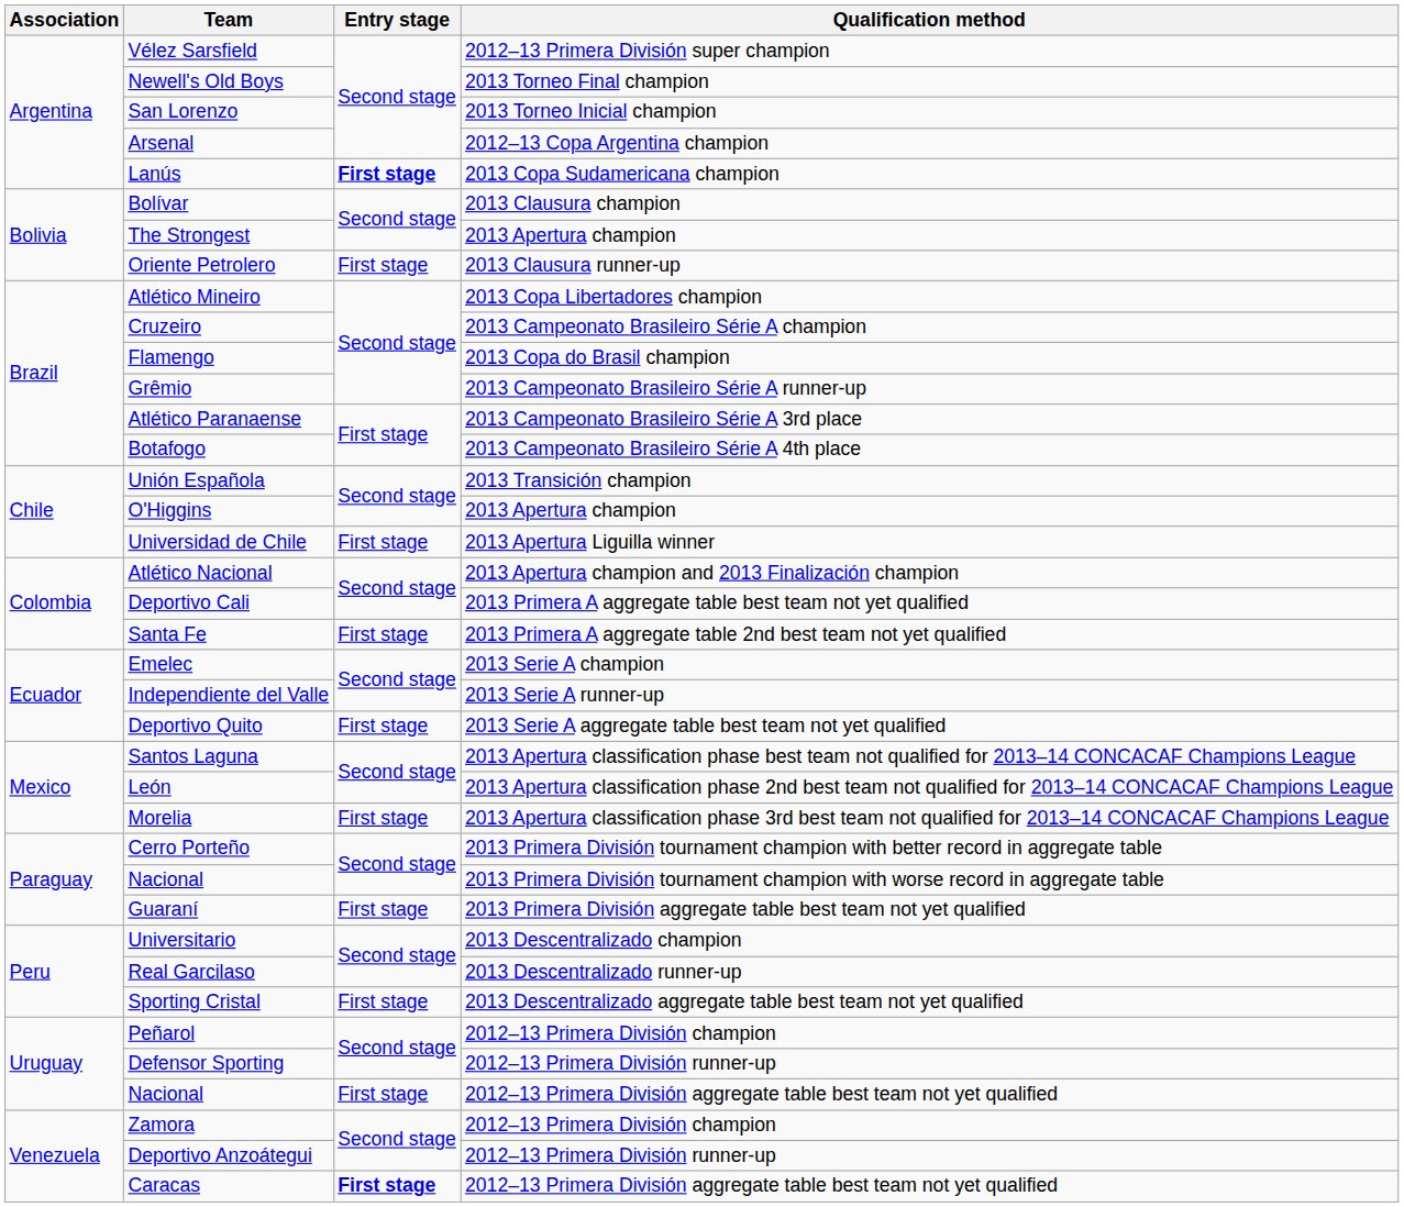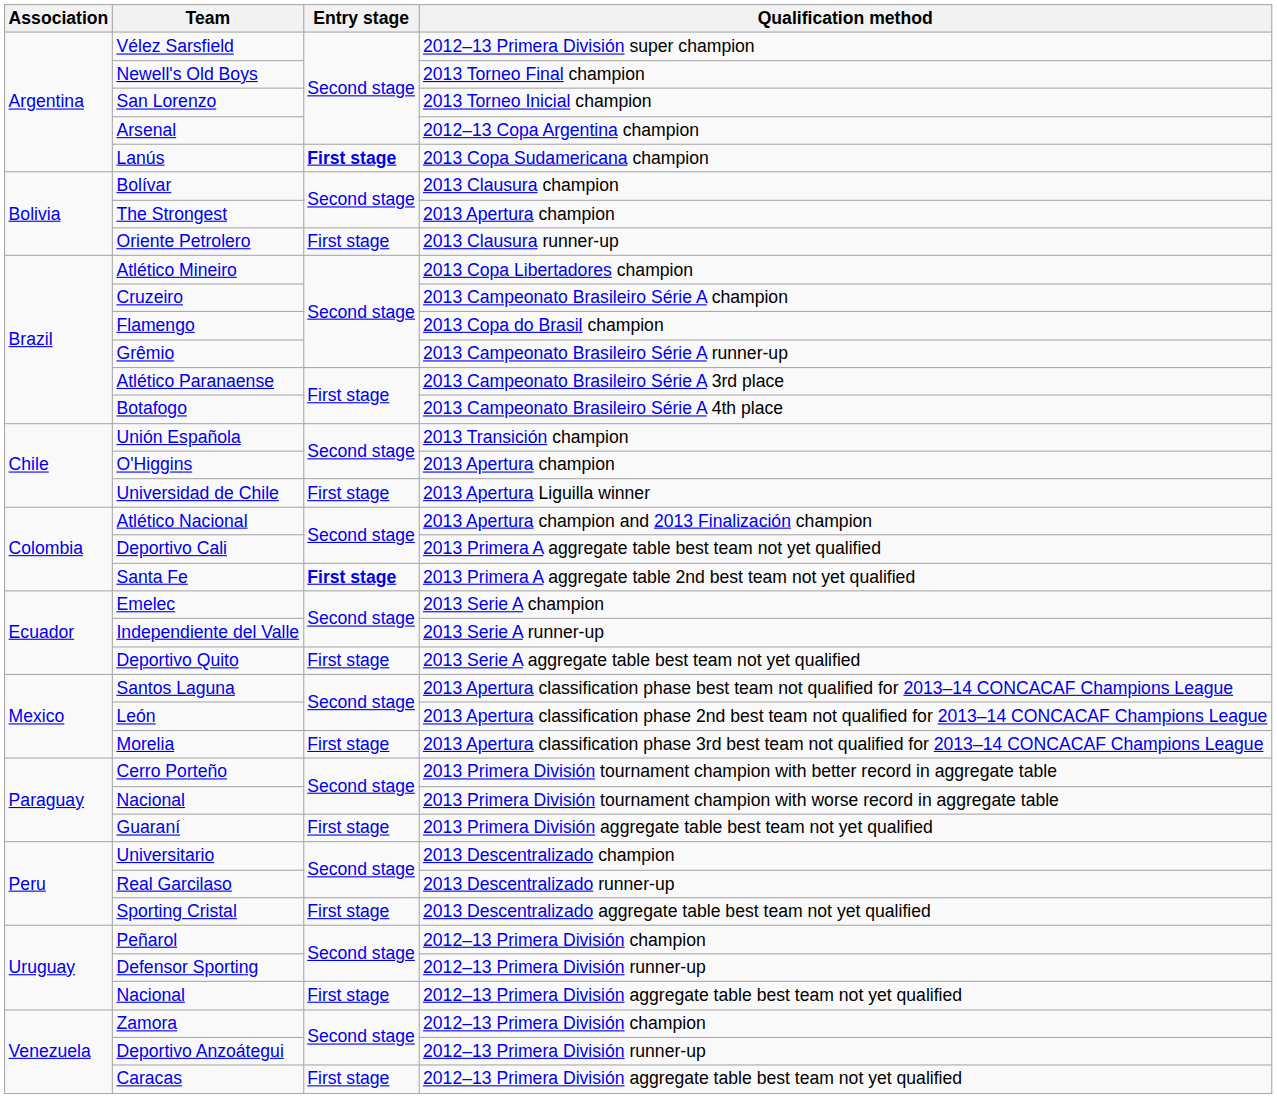Santa Fe | Entry stage: normal -> bold
Caracas | Entry stage: bold -> normal
